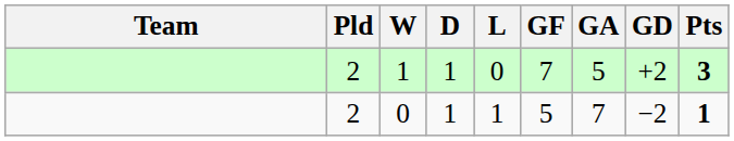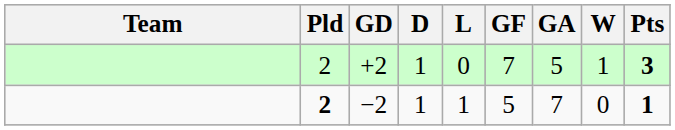columns swapped: W <-> GD
row 3 | Pld: normal -> bold
